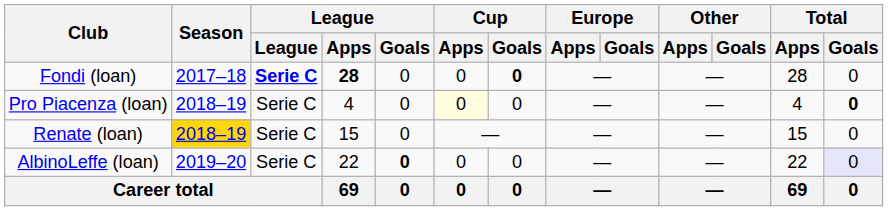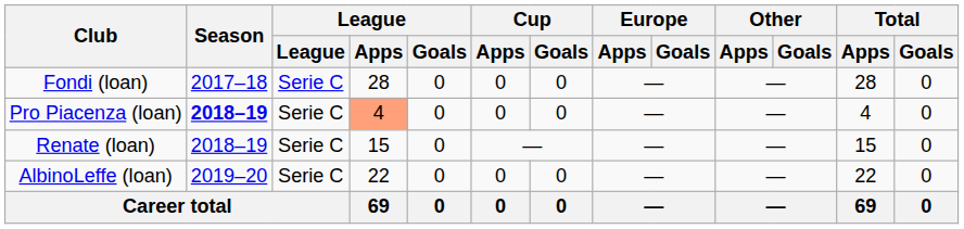Fondi (loan) | League: bold -> normal
Fondi (loan) | League / Apps: bold -> normal
Fondi (loan) | Cup / Goals: bold -> normal
Pro Piacenza (loan) | Season: normal -> bold
Pro Piacenza (loan) | League / Apps: no background -> lightsalmon background
Pro Piacenza (loan) | Cup / Apps: lightyellow background -> no background
Pro Piacenza (loan) | Total / Goals: bold -> normal
Renate (loan) | Season: gold background -> no background
AlbinoLeffe (loan) | League / Goals: bold -> normal
AlbinoLeffe (loan) | Total / Goals: lavender background -> no background
